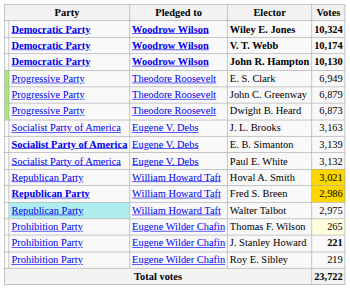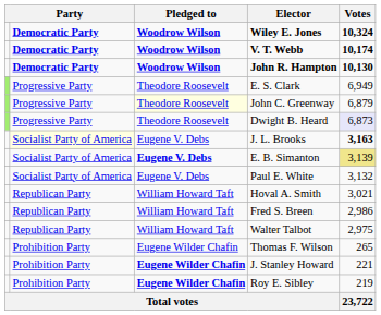John C. Greenway | Pledged to: no background -> lightyellow background
Dwight B. Heard | Votes: no background -> lavender background
J. L. Brooks | column 2: no background -> lightyellow background
J. L. Brooks | Votes: normal -> bold
E. B. Simanton | column 2: bold -> normal
E. B. Simanton | Pledged to: normal -> bold
E. B. Simanton | Votes: no background -> khaki background
Hoval A. Smith | Votes: gold background -> no background
Fred S. Breen | column 2: bold -> normal
Fred S. Breen | Votes: gold background -> no background
Walter Talbot | column 2: paleturquoise background -> no background
Thomas F. Wilson | Votes: lightyellow background -> no background
J. Stanley Howard | Pledged to: normal -> bold
J. Stanley Howard | Votes: bold -> normal
Roy E. Sibley | Pledged to: normal -> bold
